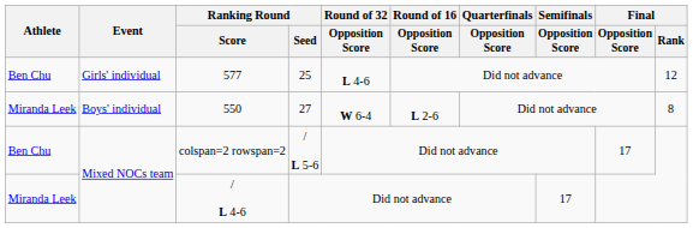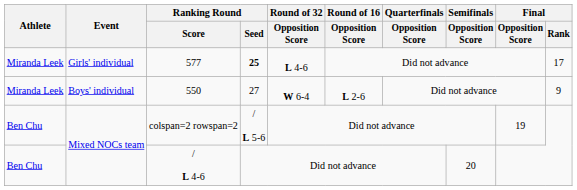577 | Athlete: Ben Chu -> Miranda Leek
577 | Ranking Round / Seed: normal -> bold
577 | Final / Rank: 12 -> 17
550 | Final / Rank: 8 -> 9
colspan=2 rowspan=2 | Final / Opposition Score: 17 -> 19
/ L 4-6 | Athlete: Miranda Leek -> Ben Chu
/ L 4-6 | Semifinals / Opposition Score: 17 -> 20
